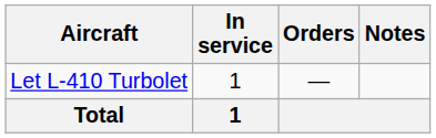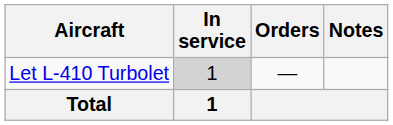Let L-410 Turbolet | In service: no background -> lightgrey background
